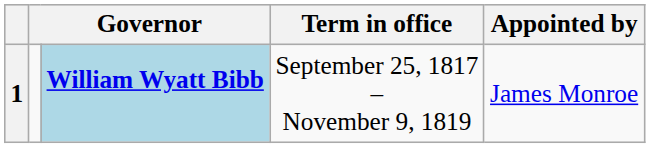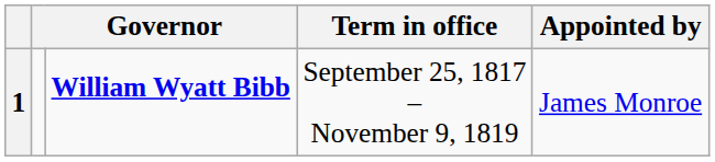1 | column 3: lightblue background -> no background
